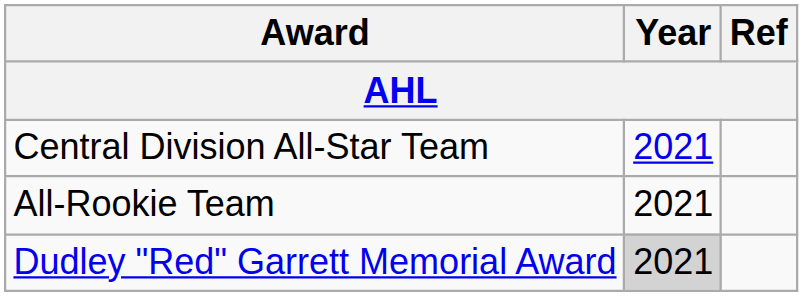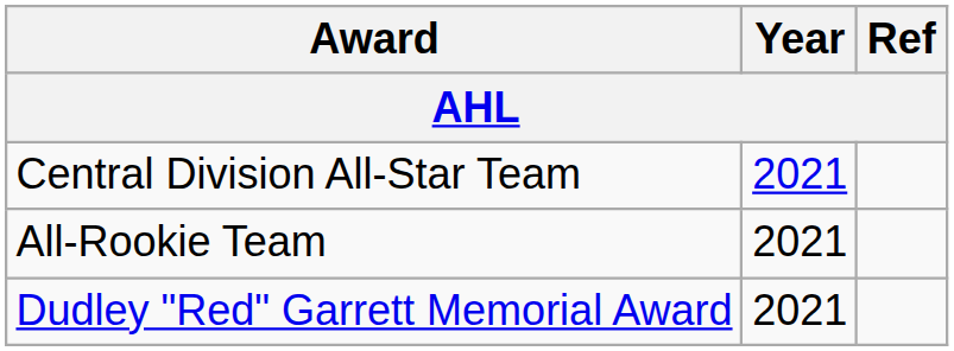Dudley "Red" Garrett Memorial Award | Year: lightgrey background -> no background
